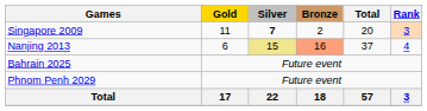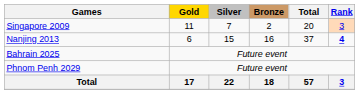Singapore 2009 | Silver: bold -> normal
Nanjing 2013 | Silver: khaki background -> no background
Nanjing 2013 | Bronze: lightsalmon background -> no background
Nanjing 2013 | Rank: normal -> bold
